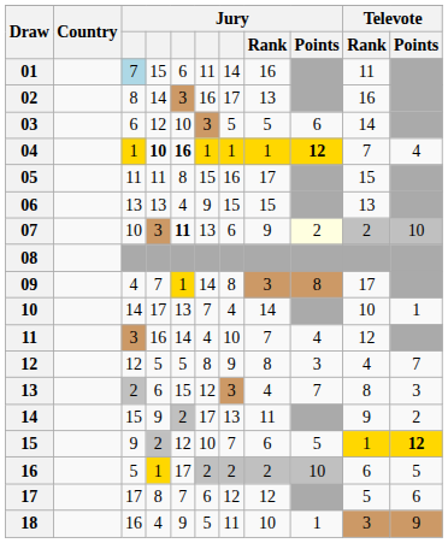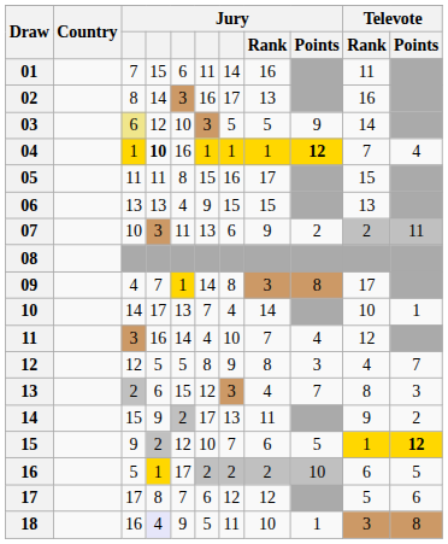01 | column 3: lightblue background -> no background
03 | column 3: no background -> khaki background
03 | Jury / Points: 6 -> 9
04 | column 5: bold -> normal
07 | column 5: bold -> normal
07 | Jury / Points: lightyellow background -> no background
07 | Televote / Points: 10 -> 11
18 | column 4: no background -> lavender background
18 | Televote / Points: 9 -> 8
